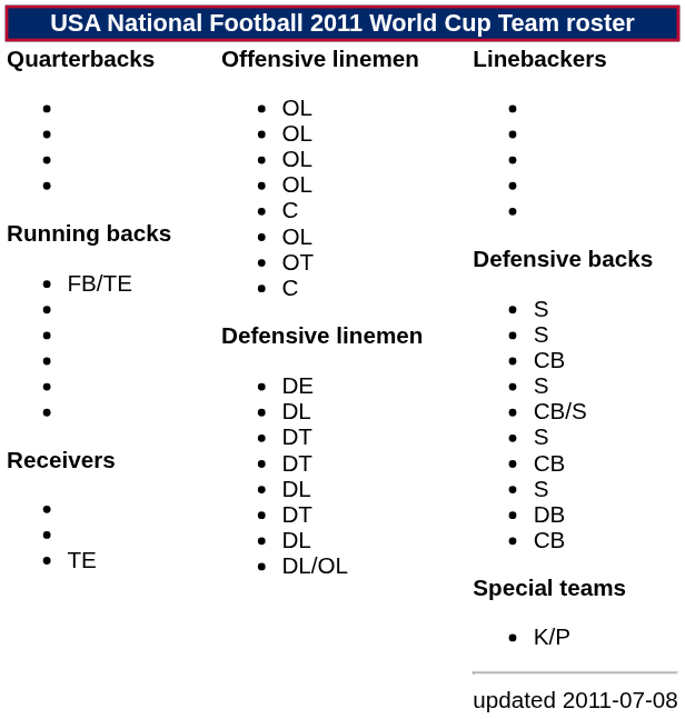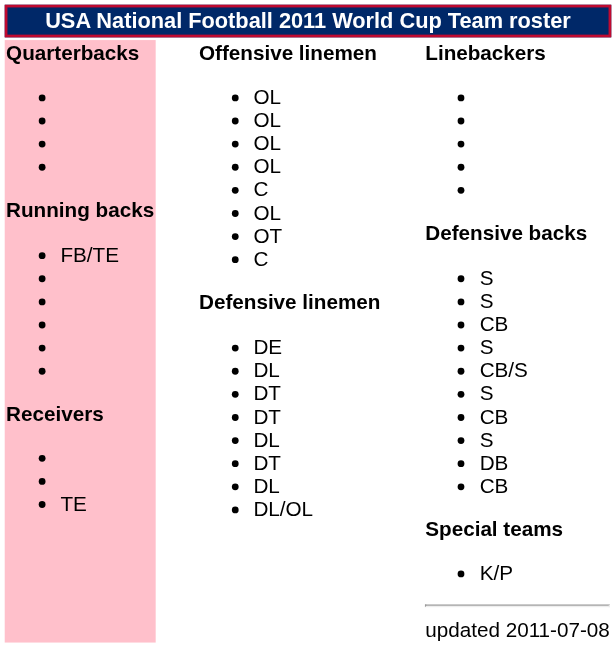Quarterbacks Running backs FB/TE Receivers TE | column 1: no background -> pink background
